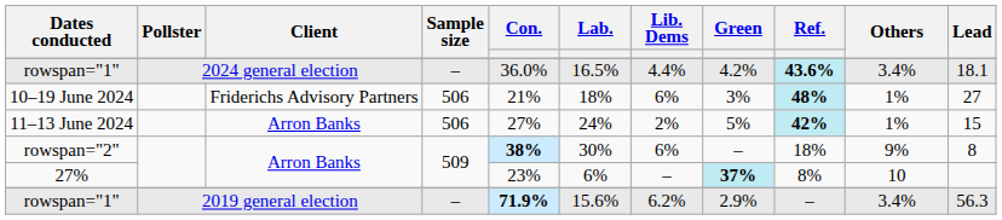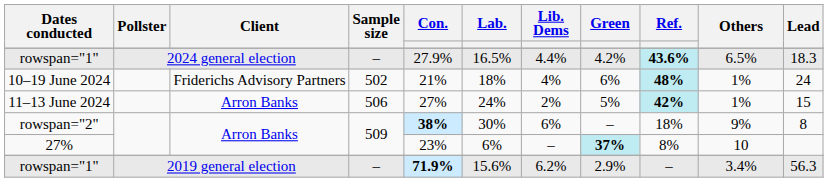rowspan="1" / 2024 general election | Con.: 36.0% -> 27.9%
rowspan="1" / 2024 general election | Others: 3.4% -> 6.5%
rowspan="1" / 2024 general election | Lead: 18.1 -> 18.3
10–19 June 2024 | Sample size: 506 -> 502
10–19 June 2024 | Lib. Dems: 6% -> 4%
10–19 June 2024 | Green: 3% -> 6%
10–19 June 2024 | Lead: 27 -> 24
